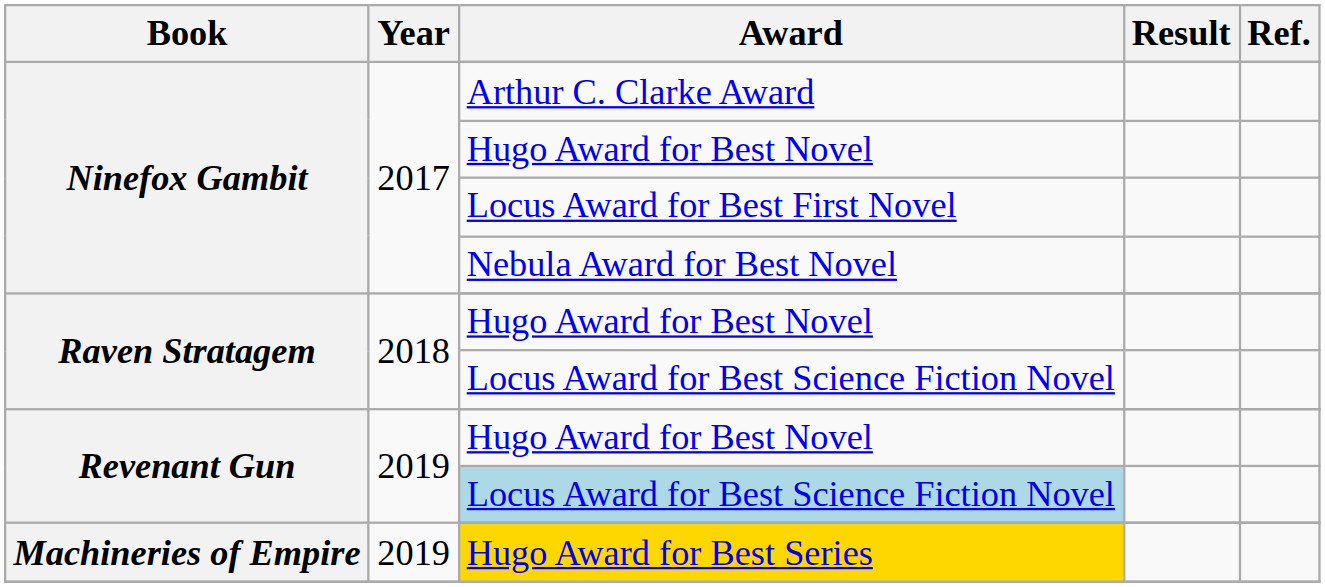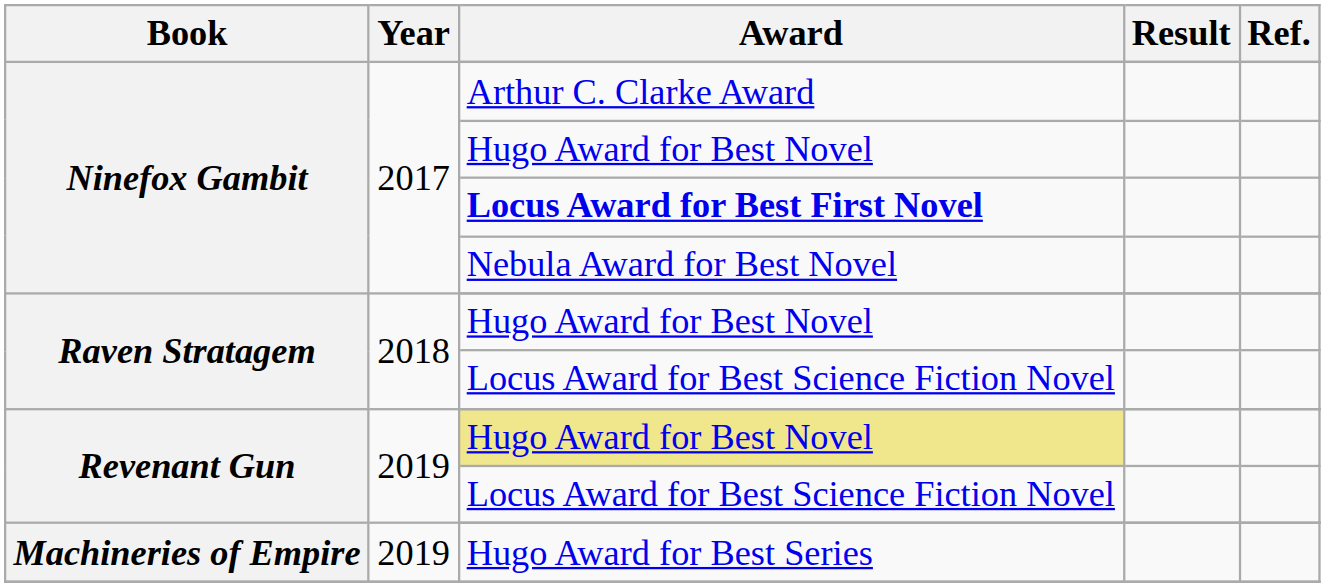Locus Award for Best First Novel | Award: normal -> bold
Revenant Gun / Hugo Award for Best Novel | Award: no background -> khaki background
Revenant Gun / Locus Award for Best Science Fiction Novel | Award: lightblue background -> no background
Hugo Award for Best Series | Award: gold background -> no background
